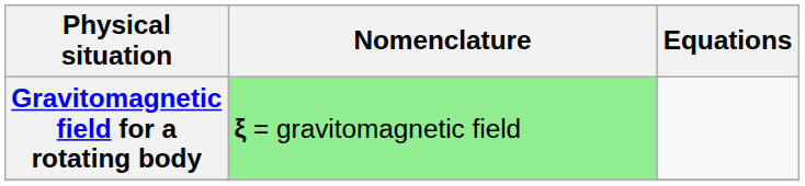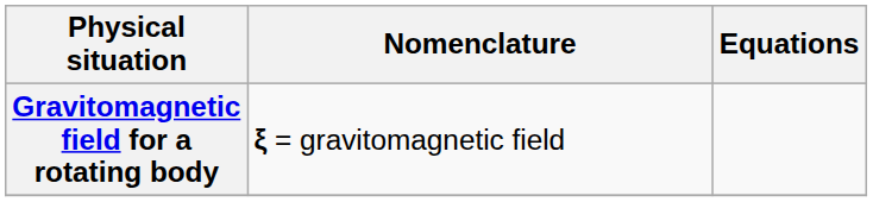Gravitomagnetic field for a rotating body | Nomenclature: lightgreen background -> no background
